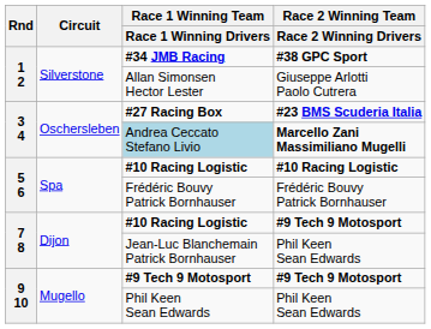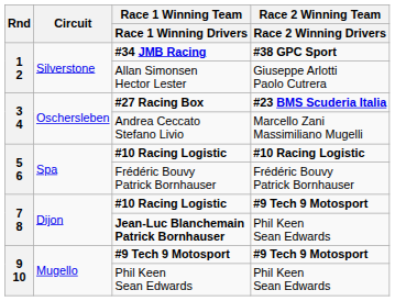Andrea Ceccato Stefano Livio | Race 1 Winning Team / Race 1 Winning Drivers: lightblue background -> no background
Andrea Ceccato Stefano Livio | Race 2 Winning Team / Race 2 Winning Drivers: bold -> normal
Jean-Luc Blanchemain Patrick Bornhauser | Race 1 Winning Team / Race 1 Winning Drivers: normal -> bold
